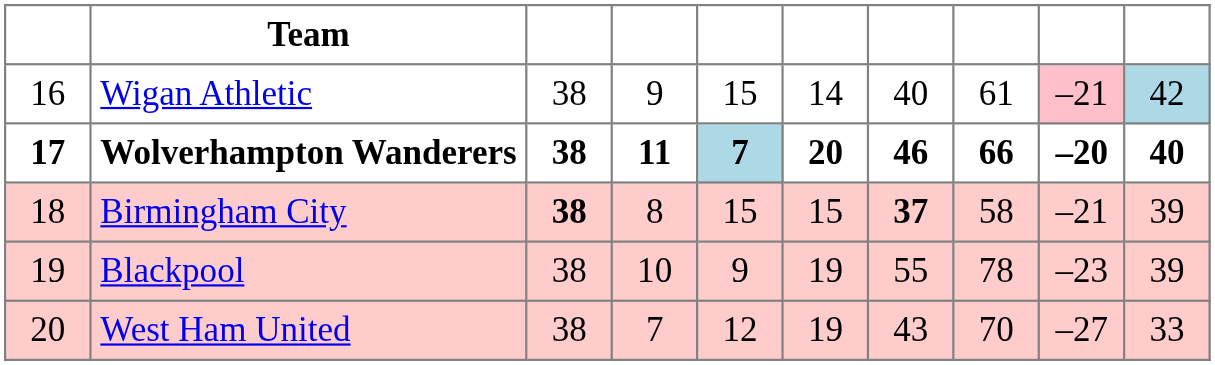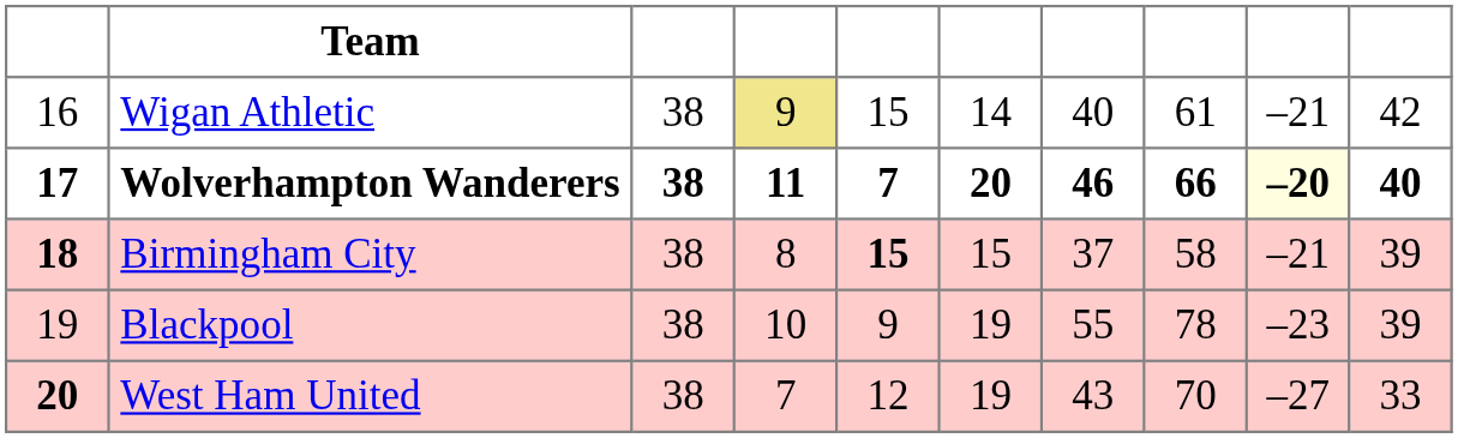Wigan Athletic | column 4: no background -> khaki background
Wigan Athletic | column 9: pink background -> no background
Wigan Athletic | column 10: lightblue background -> no background
Wolverhampton Wanderers | column 5: lightblue background -> no background
Wolverhampton Wanderers | column 9: no background -> lightyellow background
Birmingham City | column 1: normal -> bold
Birmingham City | column 3: bold -> normal
Birmingham City | column 5: normal -> bold
Birmingham City | column 7: bold -> normal
West Ham United | column 1: normal -> bold
